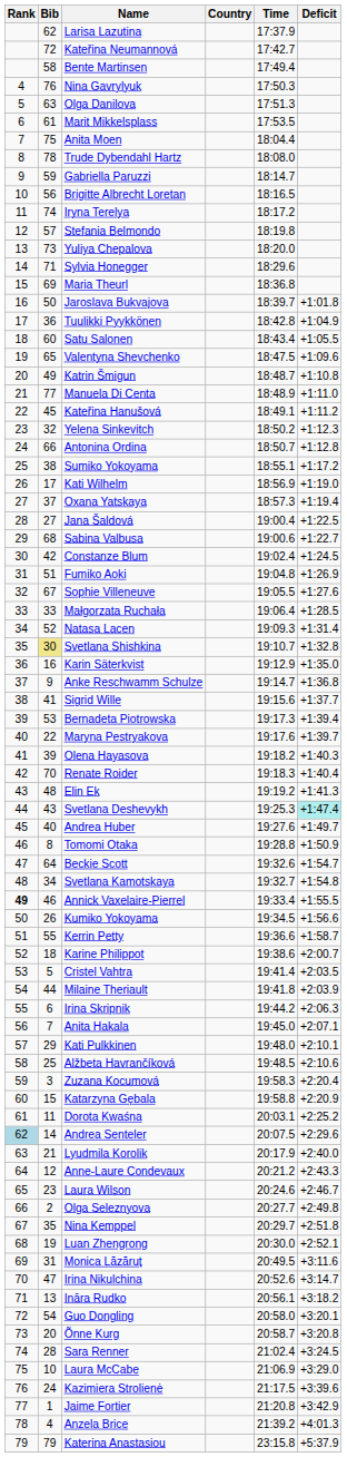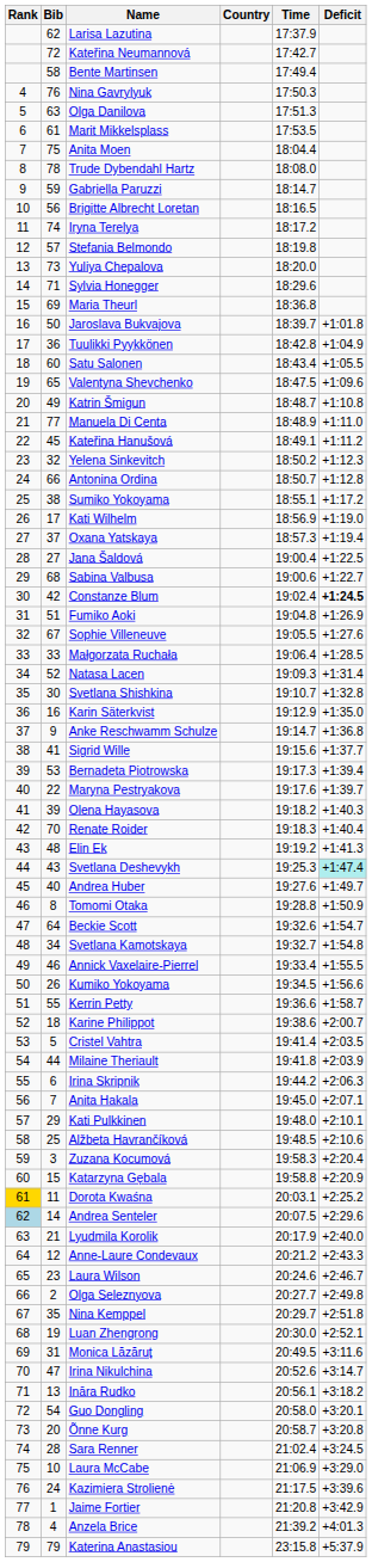Constanze Blum | Deficit: normal -> bold
Svetlana Shishkina | Bib: khaki background -> no background
Annick Vaxelaire-Pierrel | Rank: bold -> normal
Dorota Kwaśna | Rank: no background -> gold background
